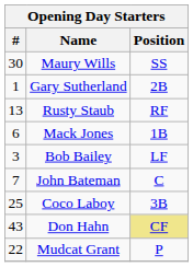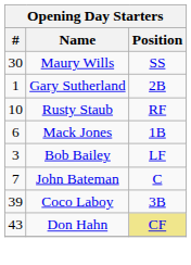Rusty Staub | #: 13 -> 10
Coco Laboy | #: 25 -> 39
- row: 22 | Mudcat Grant | P
